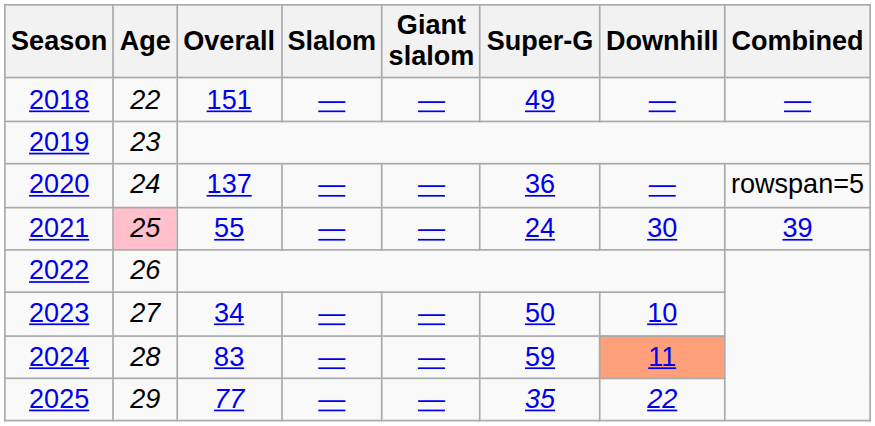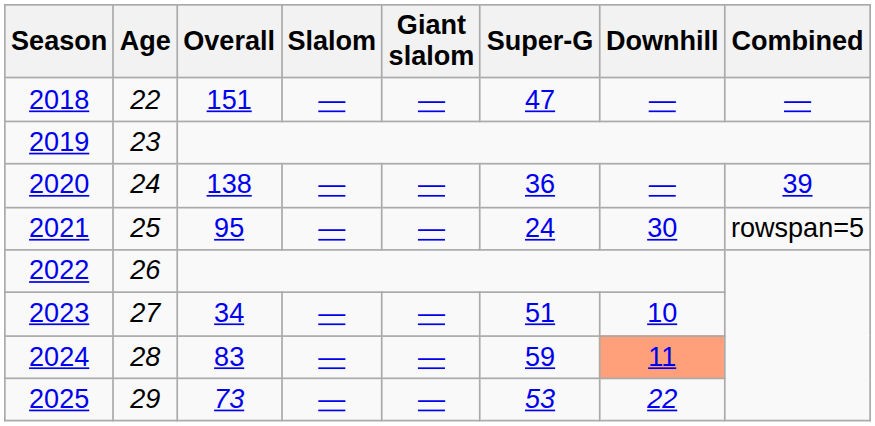2018 | Super-G: 49 -> 47
2020 | Overall: 137 -> 138
2020 | Combined: rowspan=5 -> 39
2021 | Age: pink background -> no background
2021 | Overall: 55 -> 95
2021 | Combined: 39 -> rowspan=5
2023 | Super-G: 50 -> 51
2025 | Overall: 77 -> 73
2025 | Super-G: 35 -> 53
